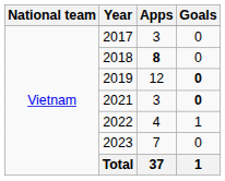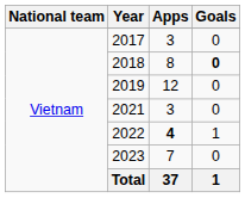2018 | Apps: bold -> normal
2018 | Goals: normal -> bold
2019 | Goals: bold -> normal
2021 | Goals: bold -> normal
2022 | Apps: normal -> bold
